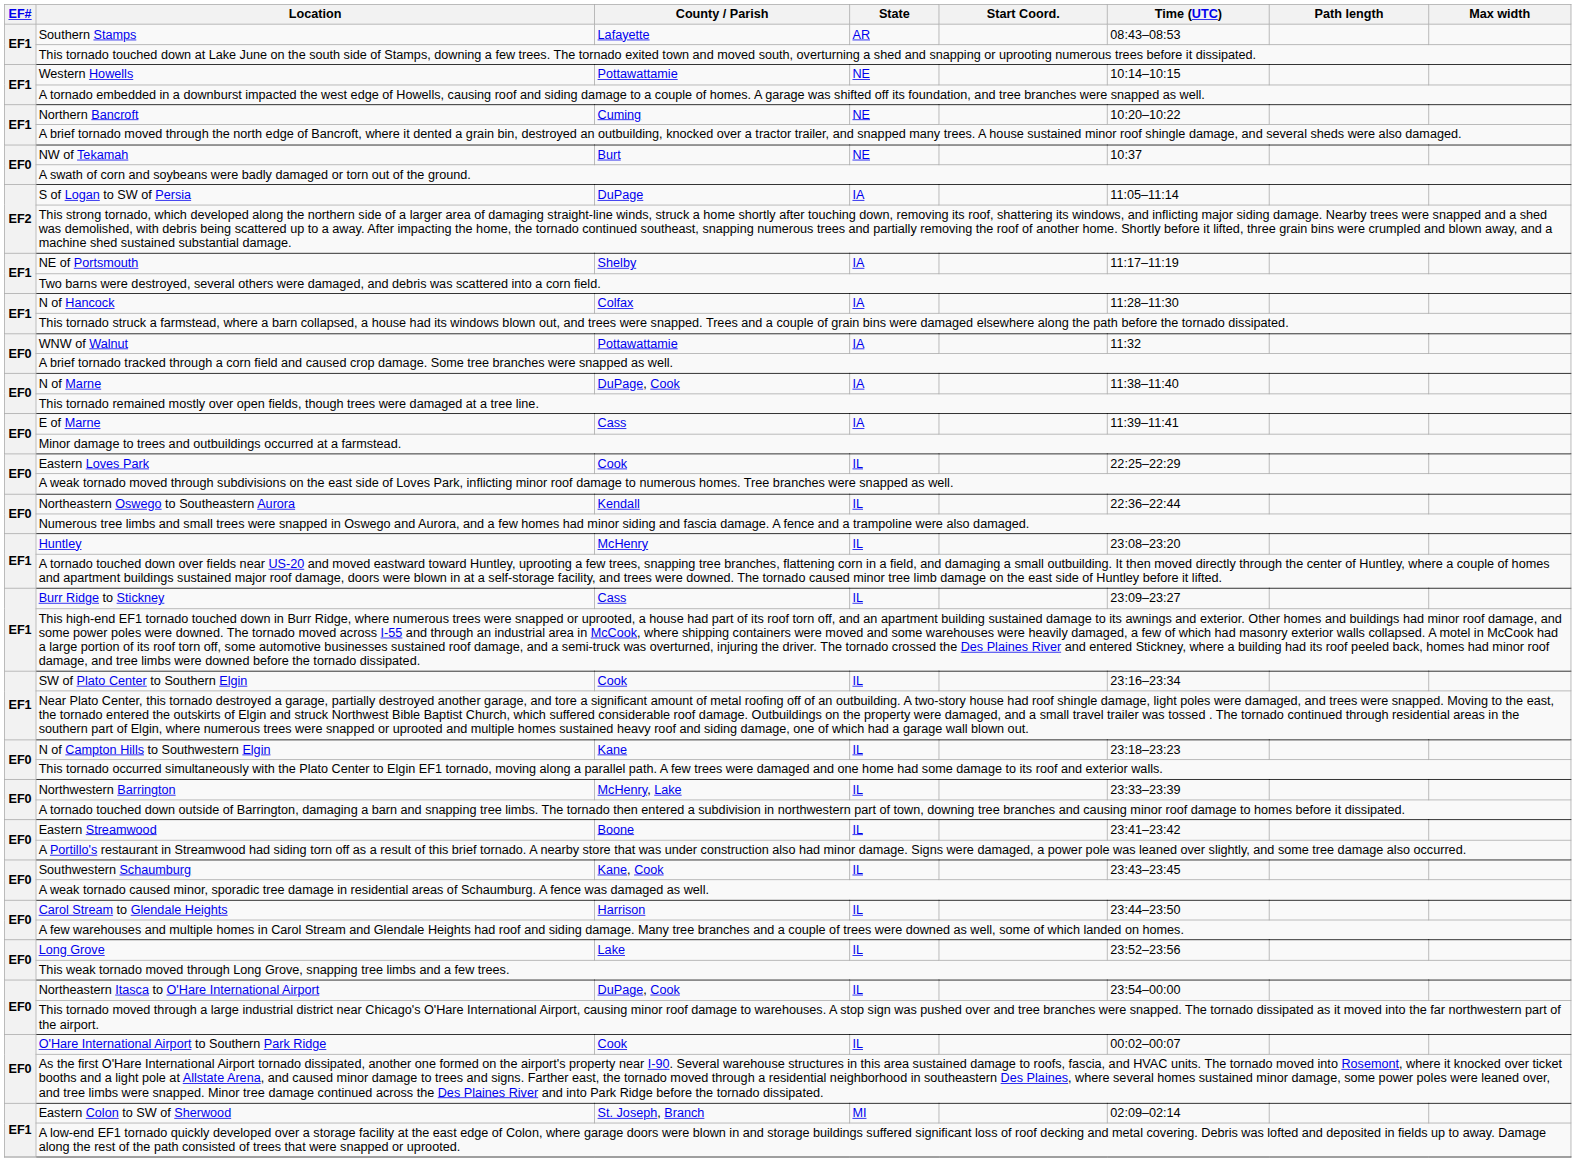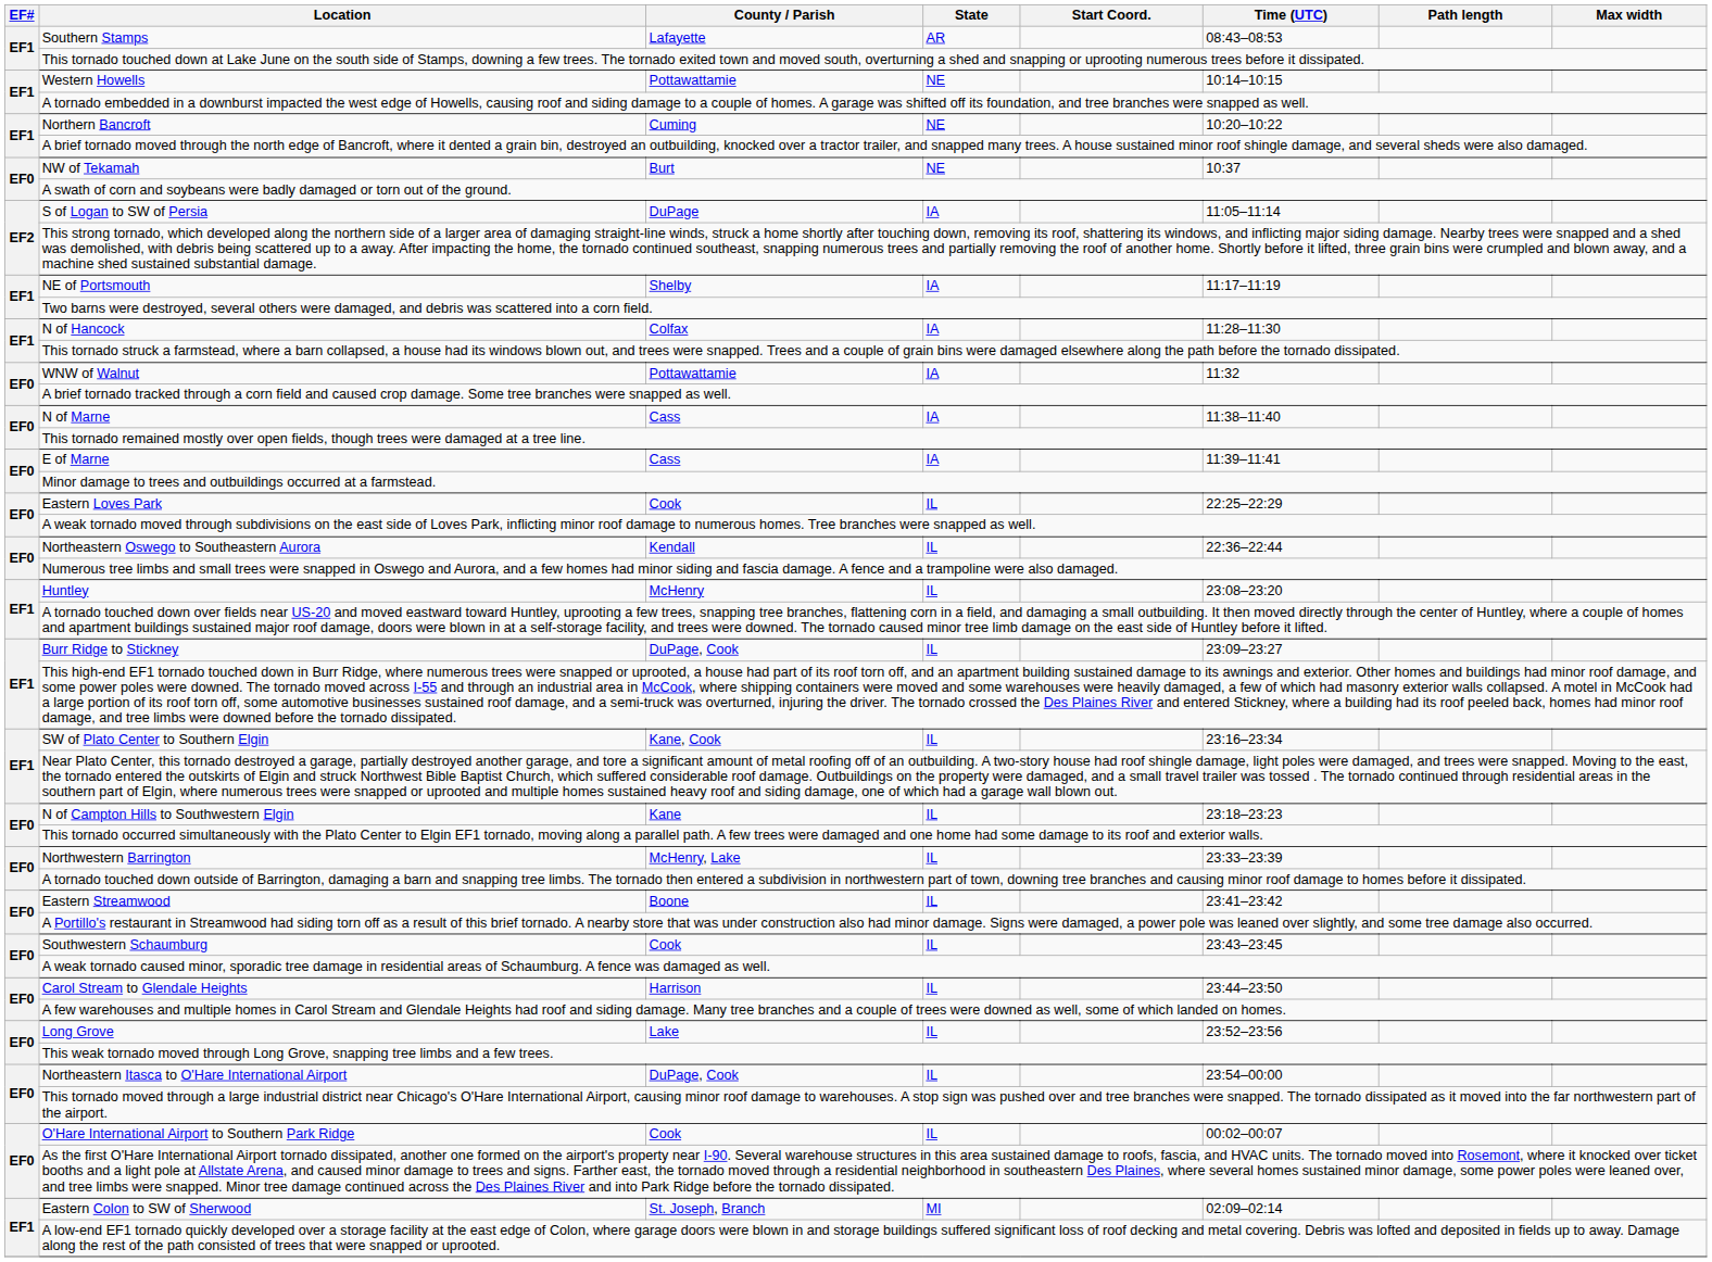N of Marne | County / Parish: DuPage, Cook -> Cass
Burr Ridge to Stickney | County / Parish: Cass -> DuPage, Cook
SW of Plato Center to Southern Elgin | County / Parish: Cook -> Kane, Cook
Southwestern Schaumburg | County / Parish: Kane, Cook -> Cook
